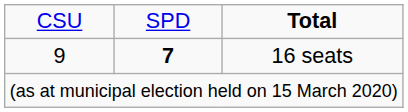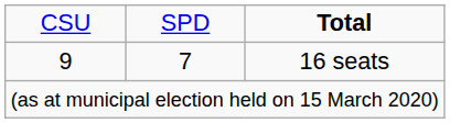9 | column 2: bold -> normal
